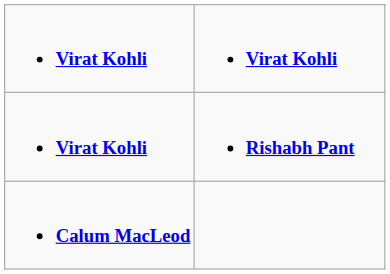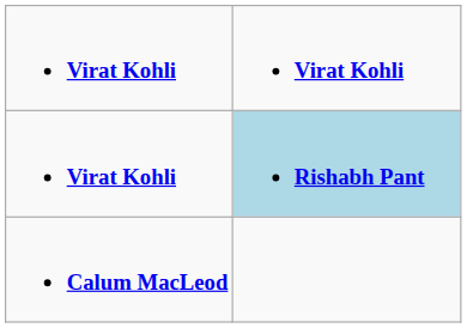row 2 | column 2: no background -> lightblue background
